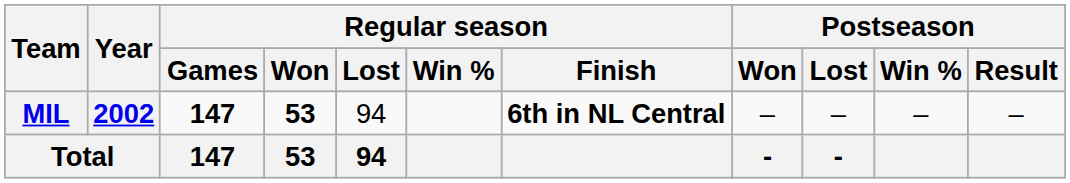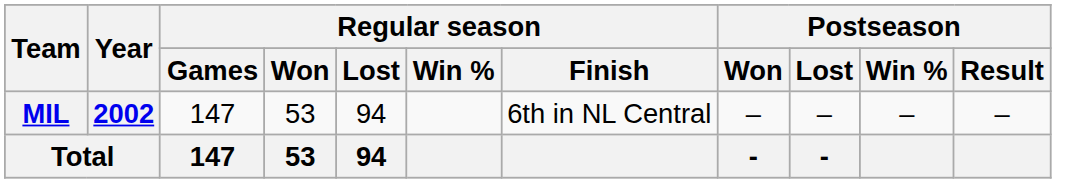MIL | Regular season / Games: bold -> normal
MIL | Regular season / Won: bold -> normal
MIL | Regular season / Finish: bold -> normal
